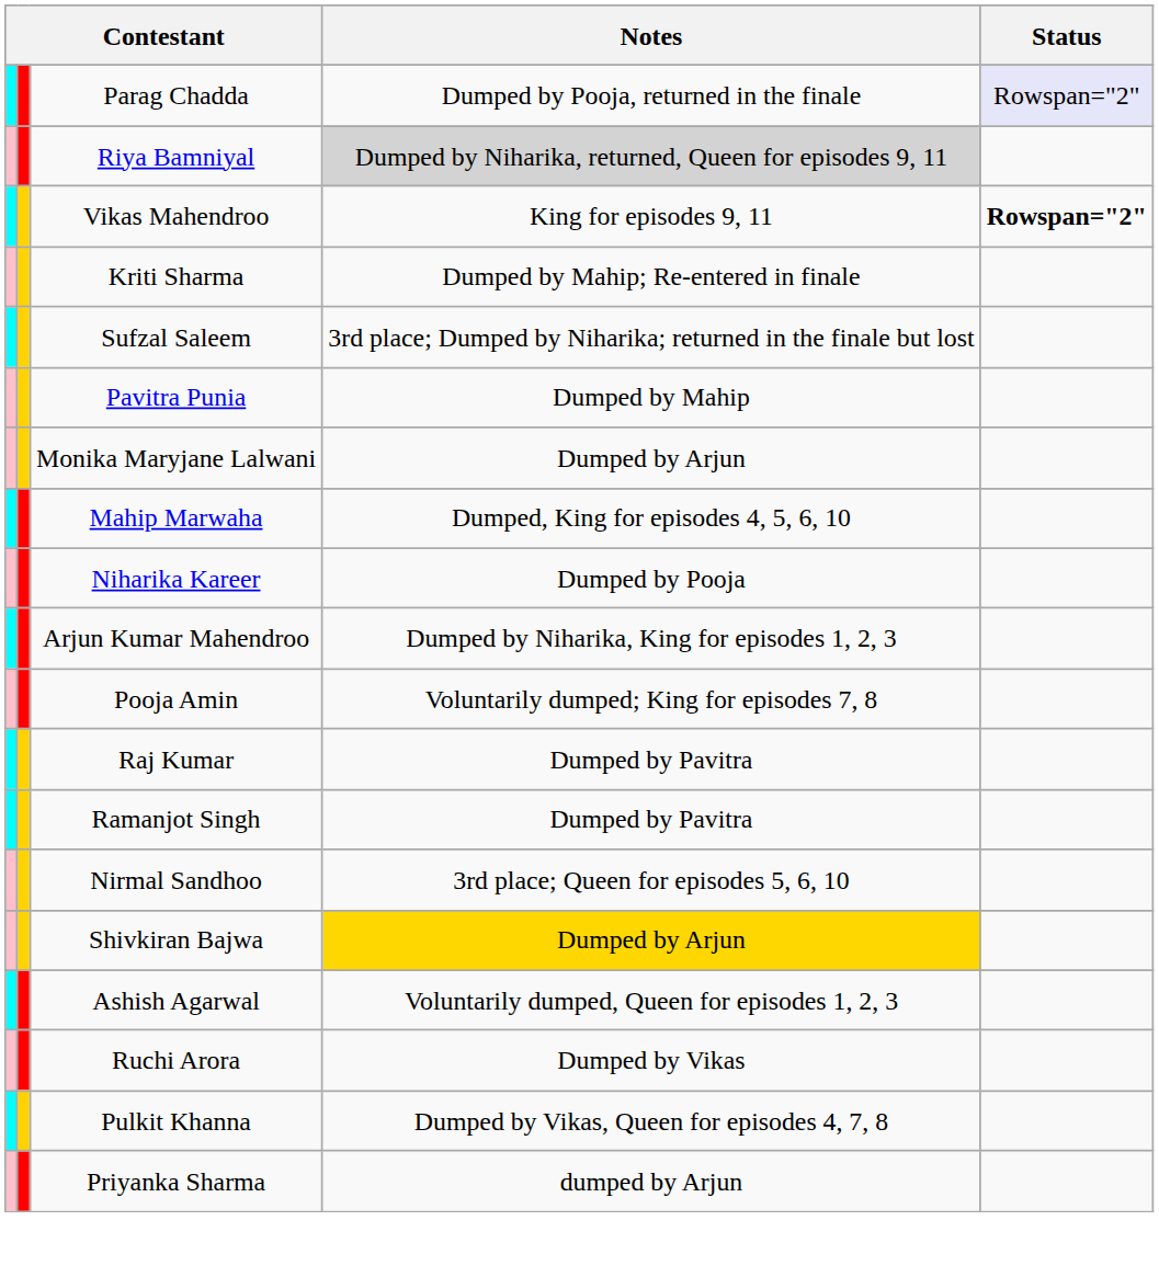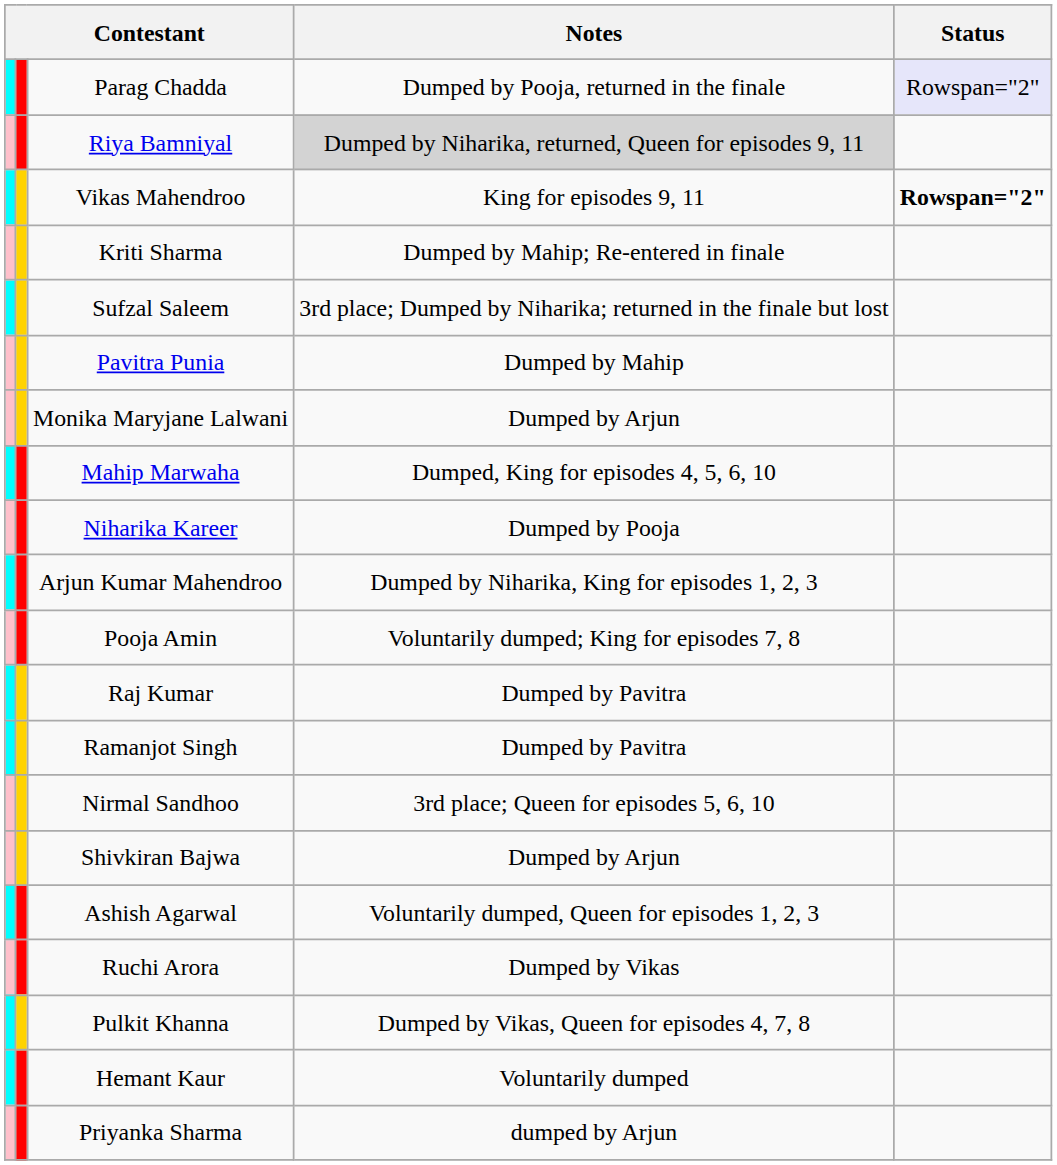Shivkiran Bajwa | Notes: gold background -> no background
+ row: Hemant Kaur | Voluntarily dumped
